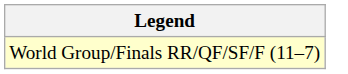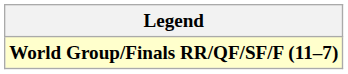row 2 | column 1: normal -> bold
